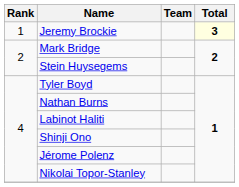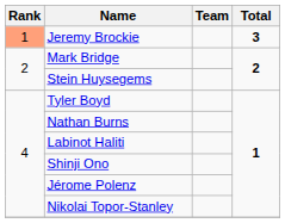Jeremy Brockie | Rank: no background -> lightsalmon background
Jeremy Brockie | Total: lightyellow background -> no background
